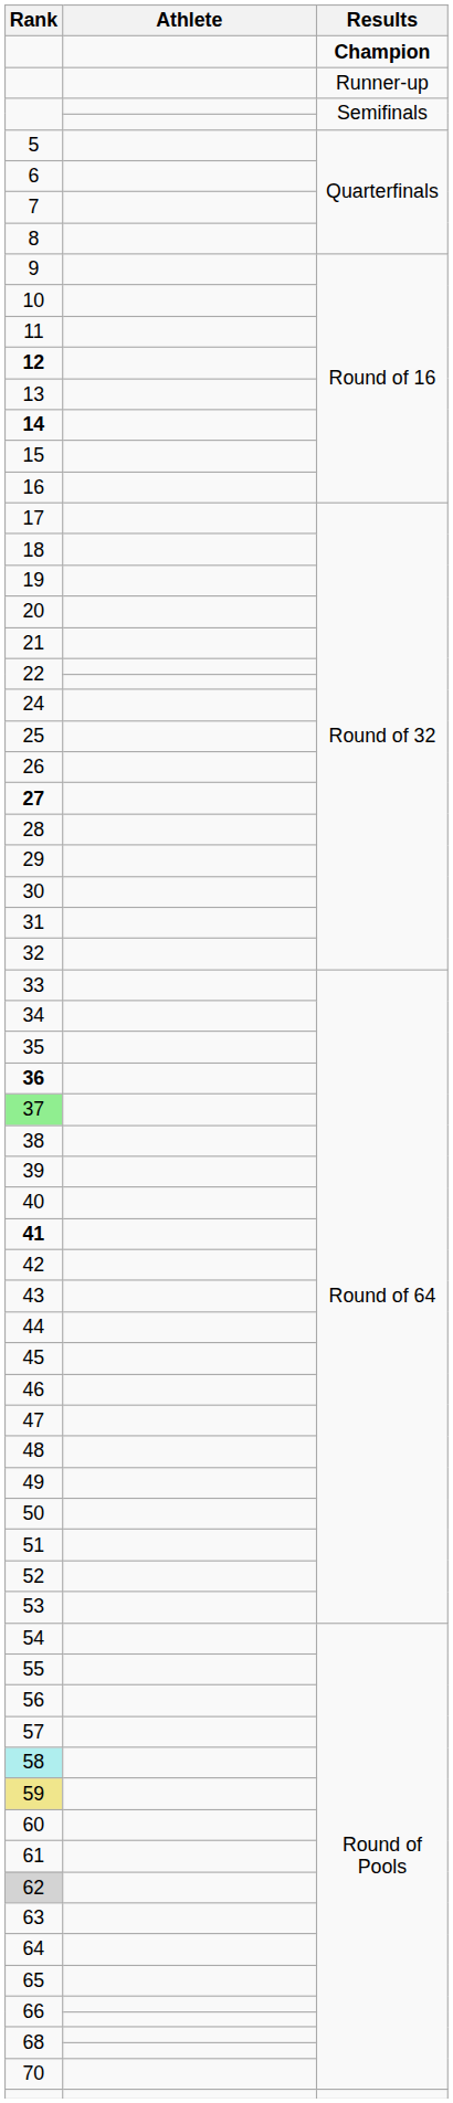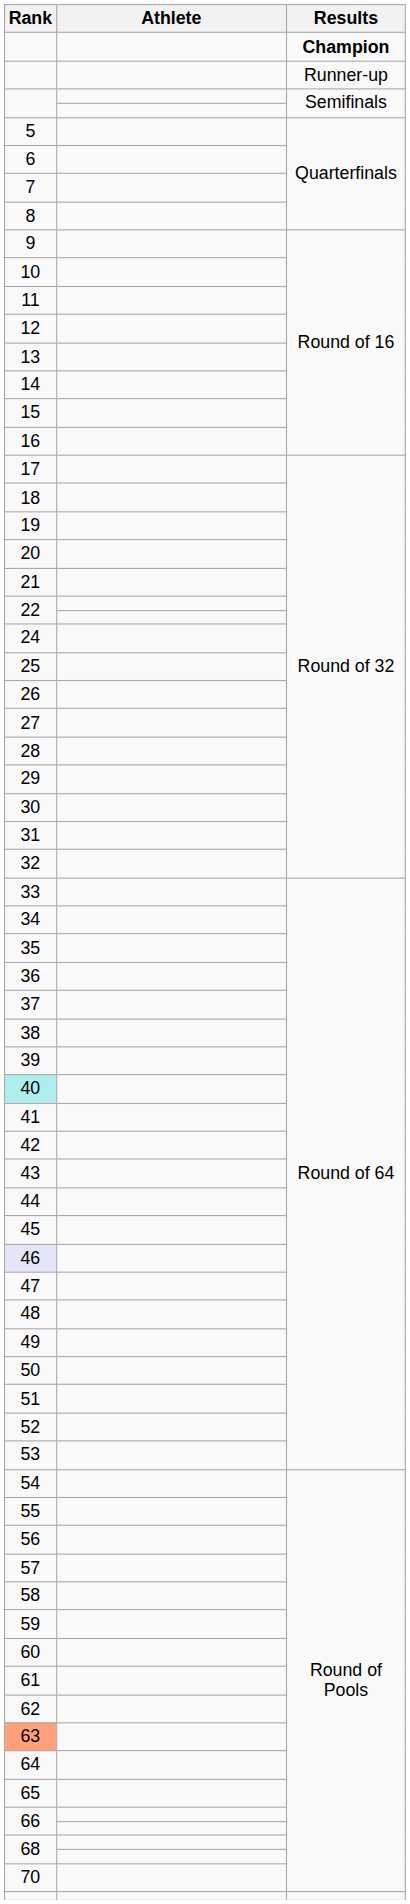12 | Rank: bold -> normal
14 | Rank: bold -> normal
27 | Rank: bold -> normal
36 | Rank: bold -> normal
37 | Rank: lightgreen background -> no background
40 | Rank: no background -> paleturquoise background
41 | Rank: bold -> normal
46 | Rank: no background -> lavender background
58 | Rank: paleturquoise background -> no background
59 | Rank: khaki background -> no background
62 | Rank: lightgrey background -> no background
63 | Rank: no background -> lightsalmon background
